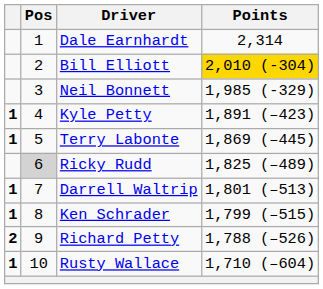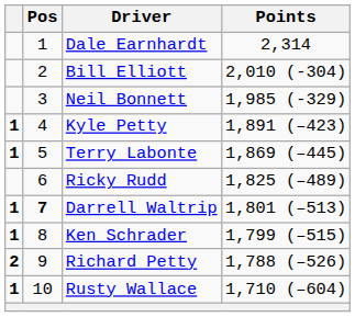Bill Elliott | Points: gold background -> no background
Ricky Rudd | Pos: lightgrey background -> no background
Darrell Waltrip | Pos: normal -> bold
